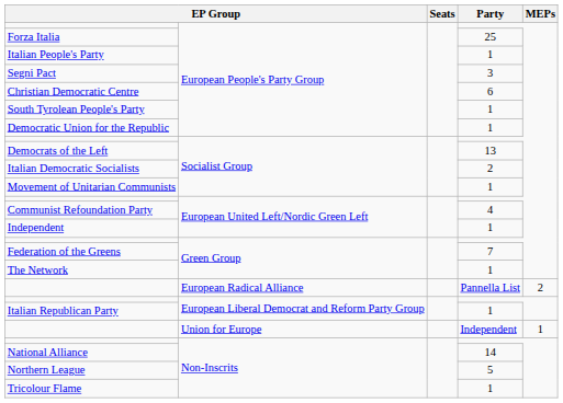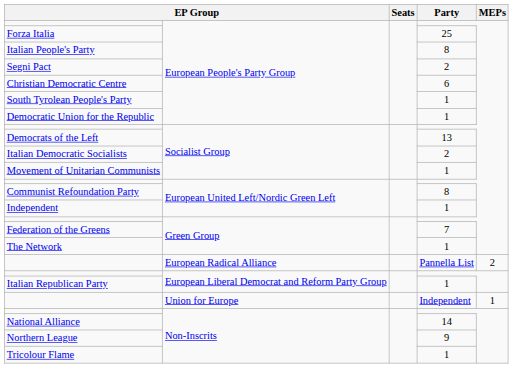Italian People's Party | Party: 1 -> 8
Segni Pact | Party: 3 -> 2
Communist Refoundation Party | Party: 4 -> 8
Northern League | Party: 5 -> 9
